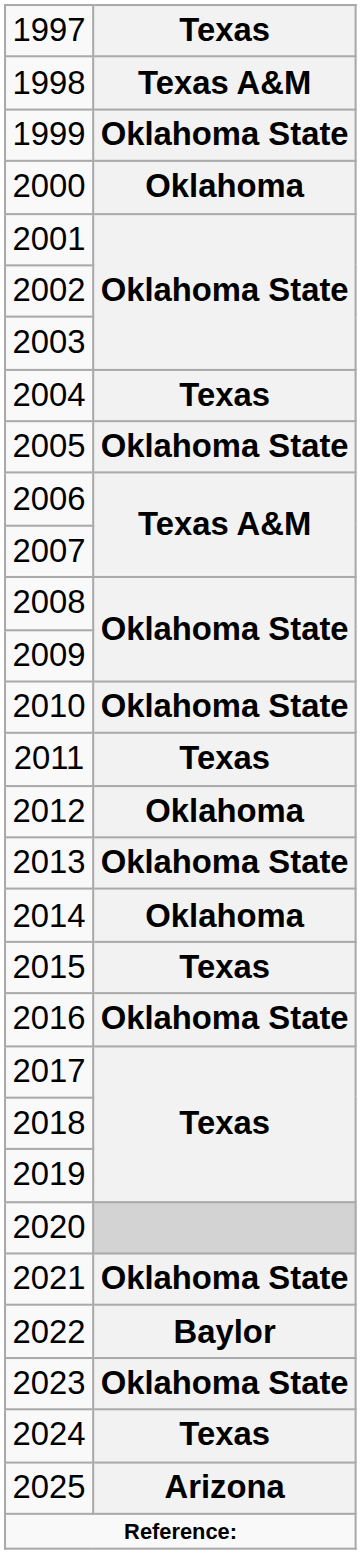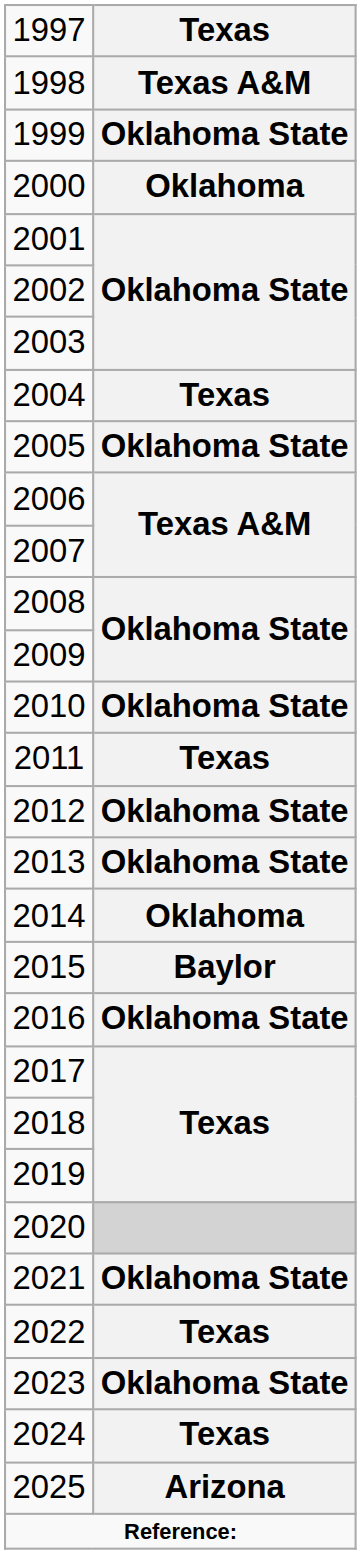2012 | column 2: Oklahoma -> Oklahoma State
2015 | column 2: Texas -> Baylor
2022 | column 2: Baylor -> Texas
